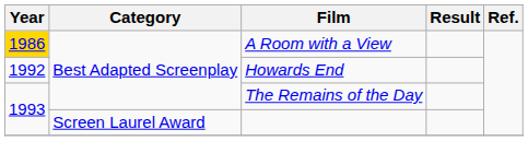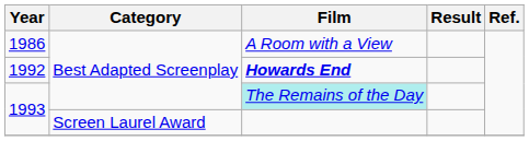A Room with a View | Year: gold background -> no background
Howards End | Film: normal -> bold
The Remains of the Day | Film: no background -> paleturquoise background
